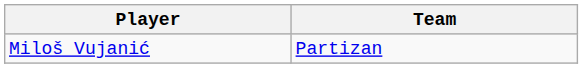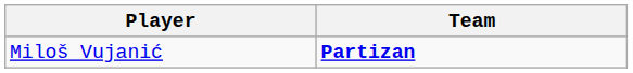Miloš Vujanić | Team: normal -> bold
